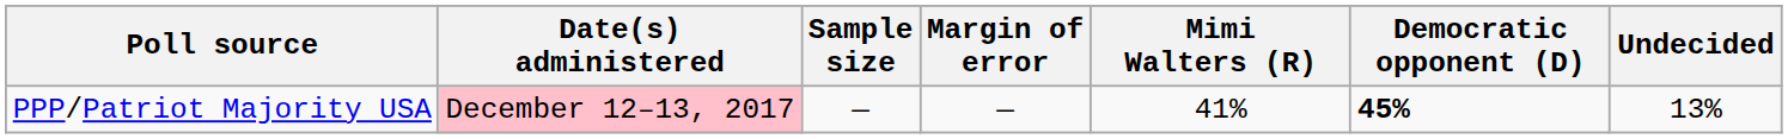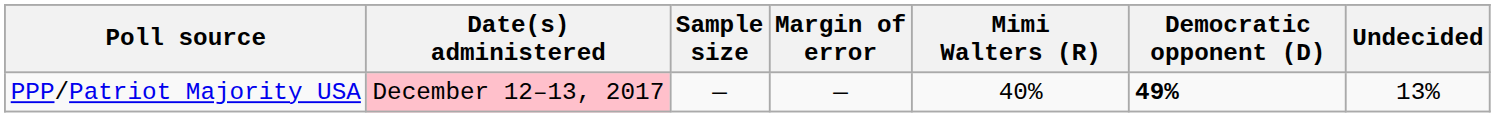PPP/Patriot Majority USA | Mimi Walters (R): 41% -> 40%
PPP/Patriot Majority USA | Democratic opponent (D): 45% -> 49%
